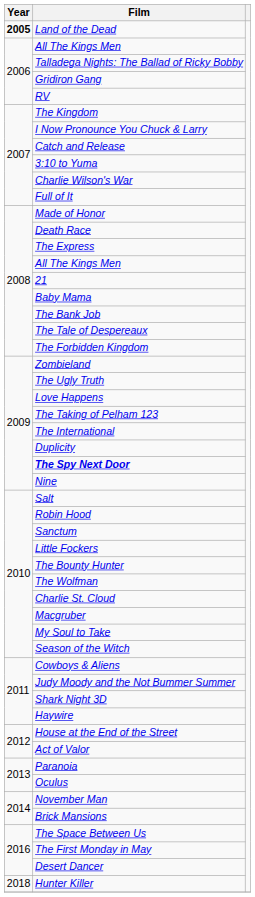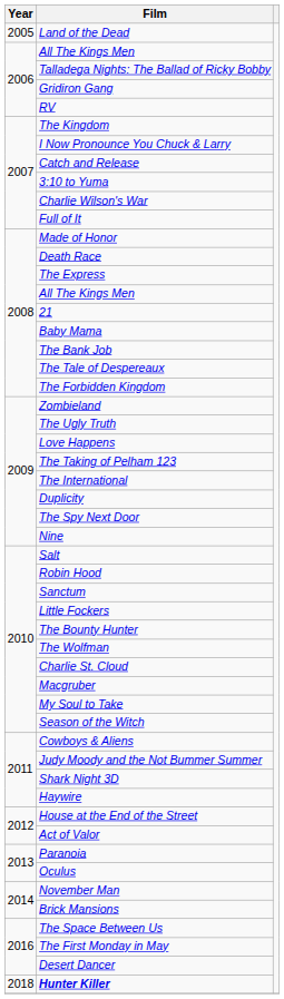Land of the Dead | Year: bold -> normal
The Spy Next Door | Film: bold -> normal
Hunter Killer | Film: normal -> bold
